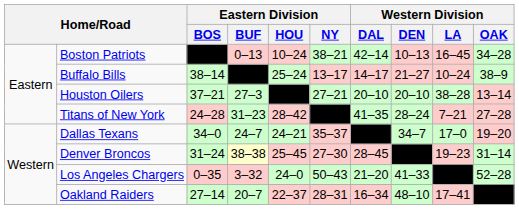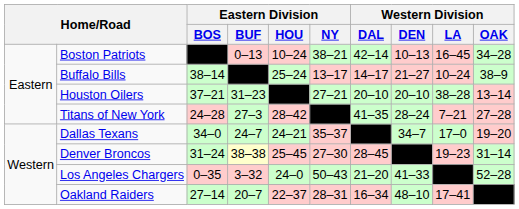Houston Oilers | Eastern Division / BUF: 27–3 -> 31–23
Titans of New York | Eastern Division / BUF: 31–23 -> 27–3
